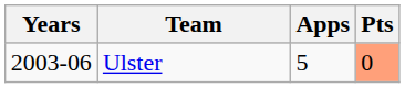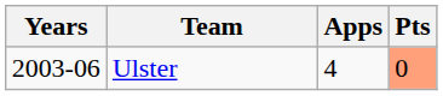Ulster | Apps: 5 -> 4
